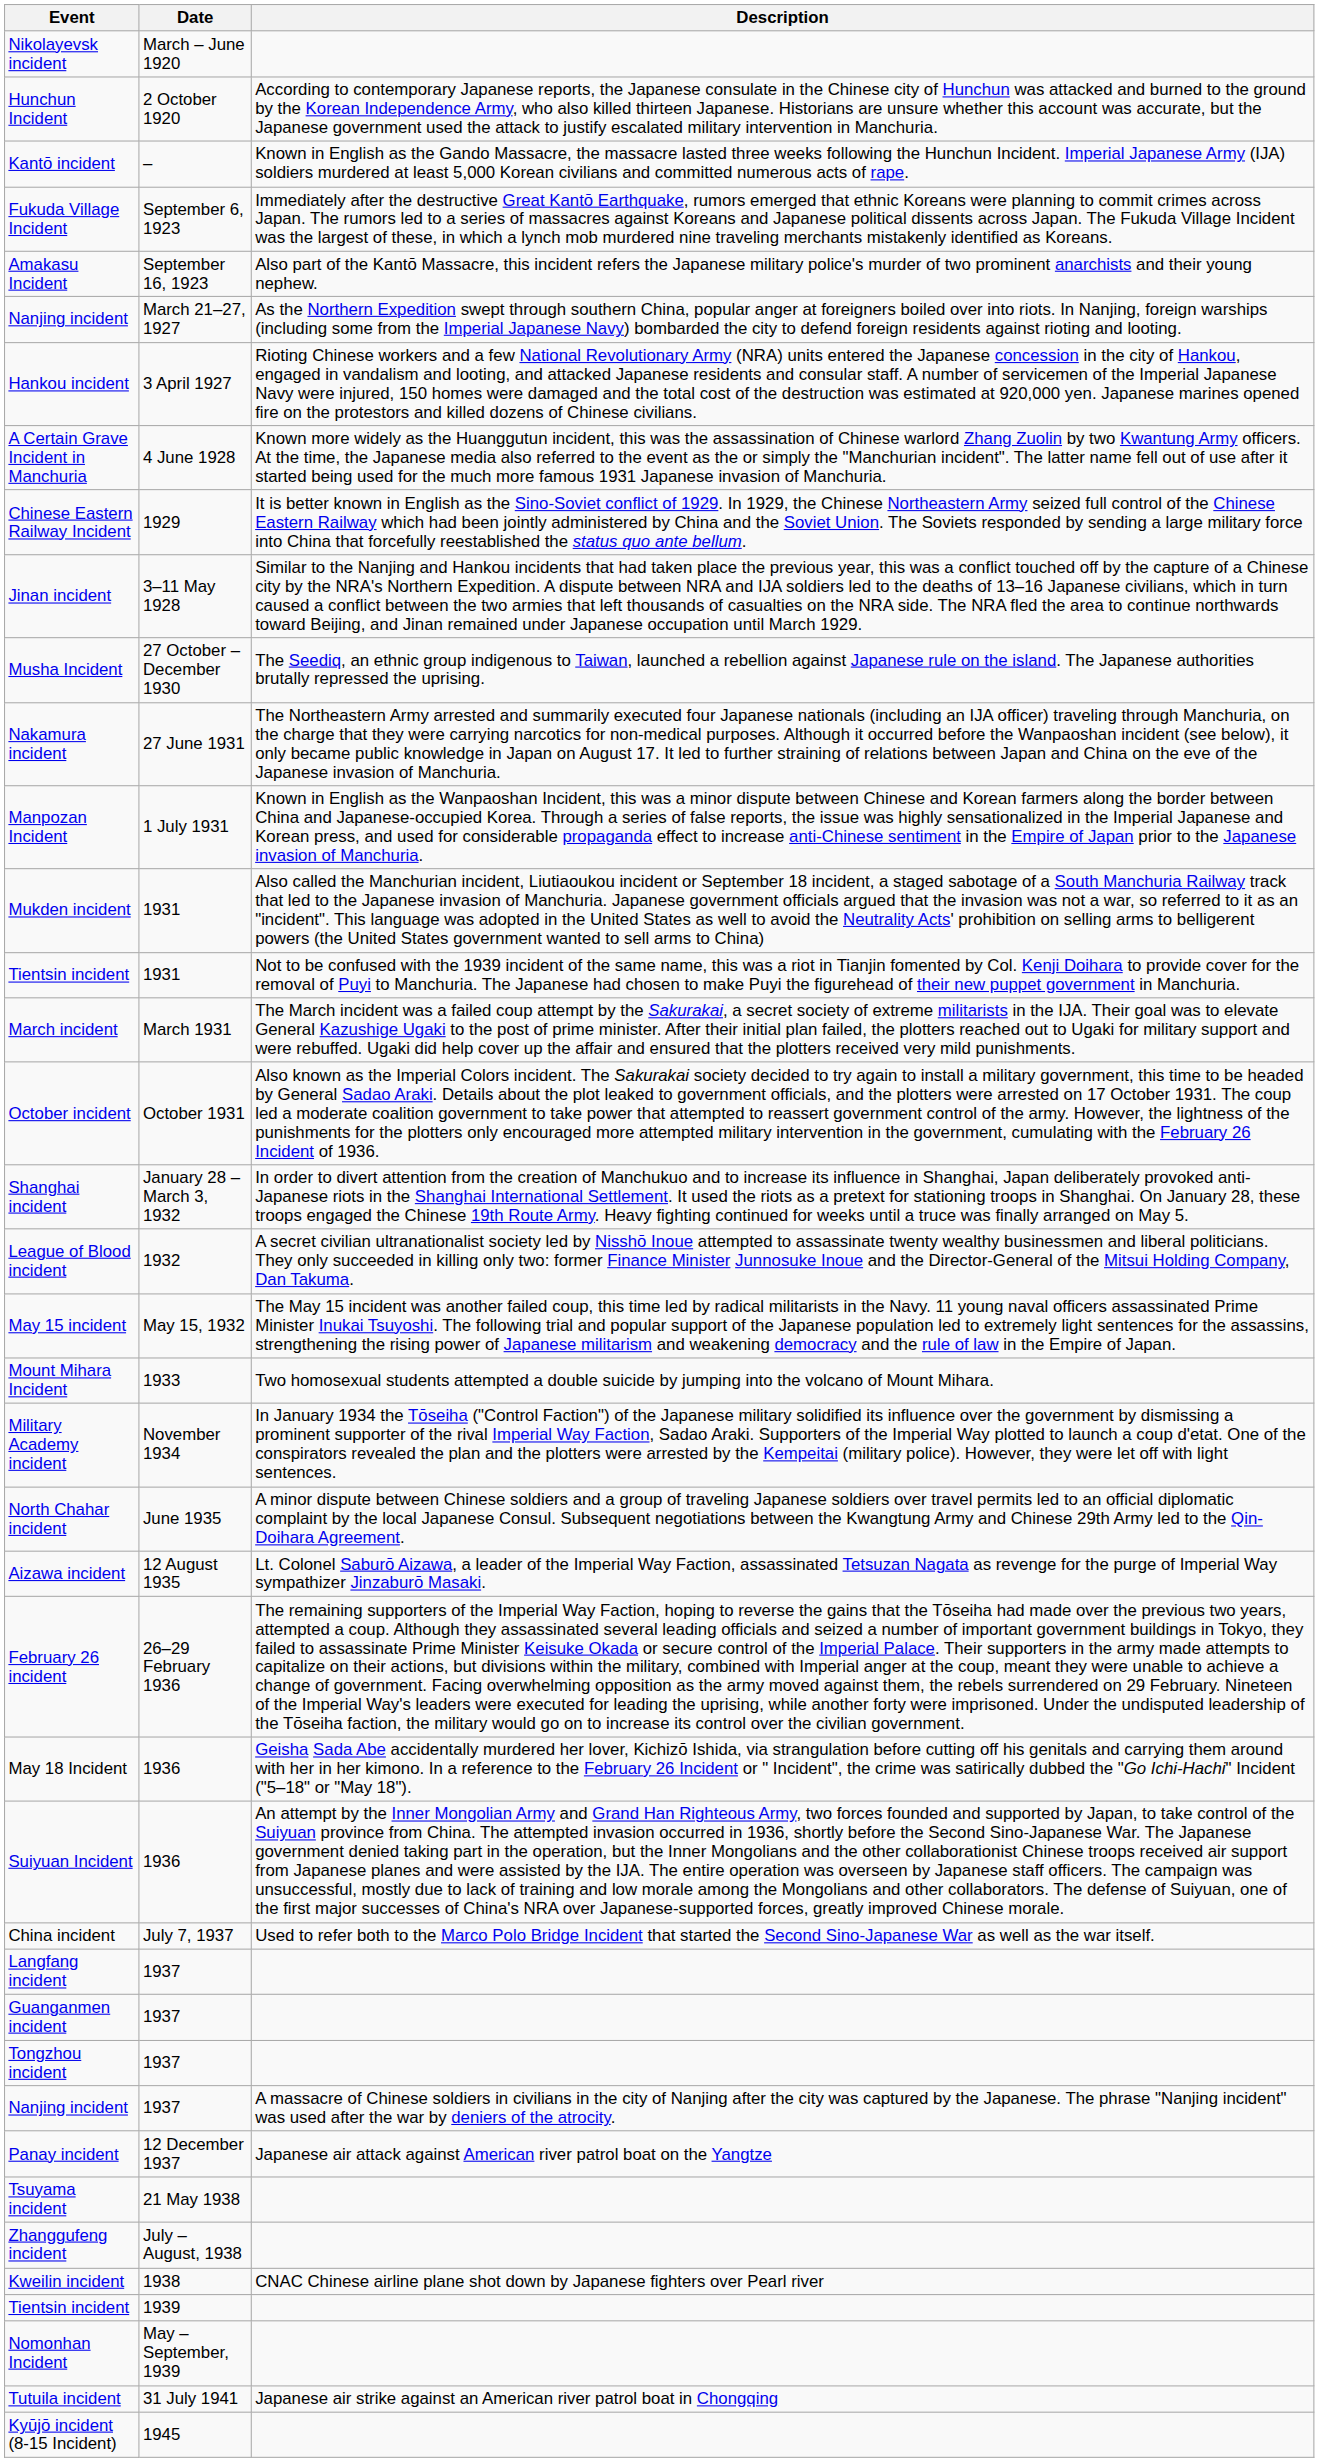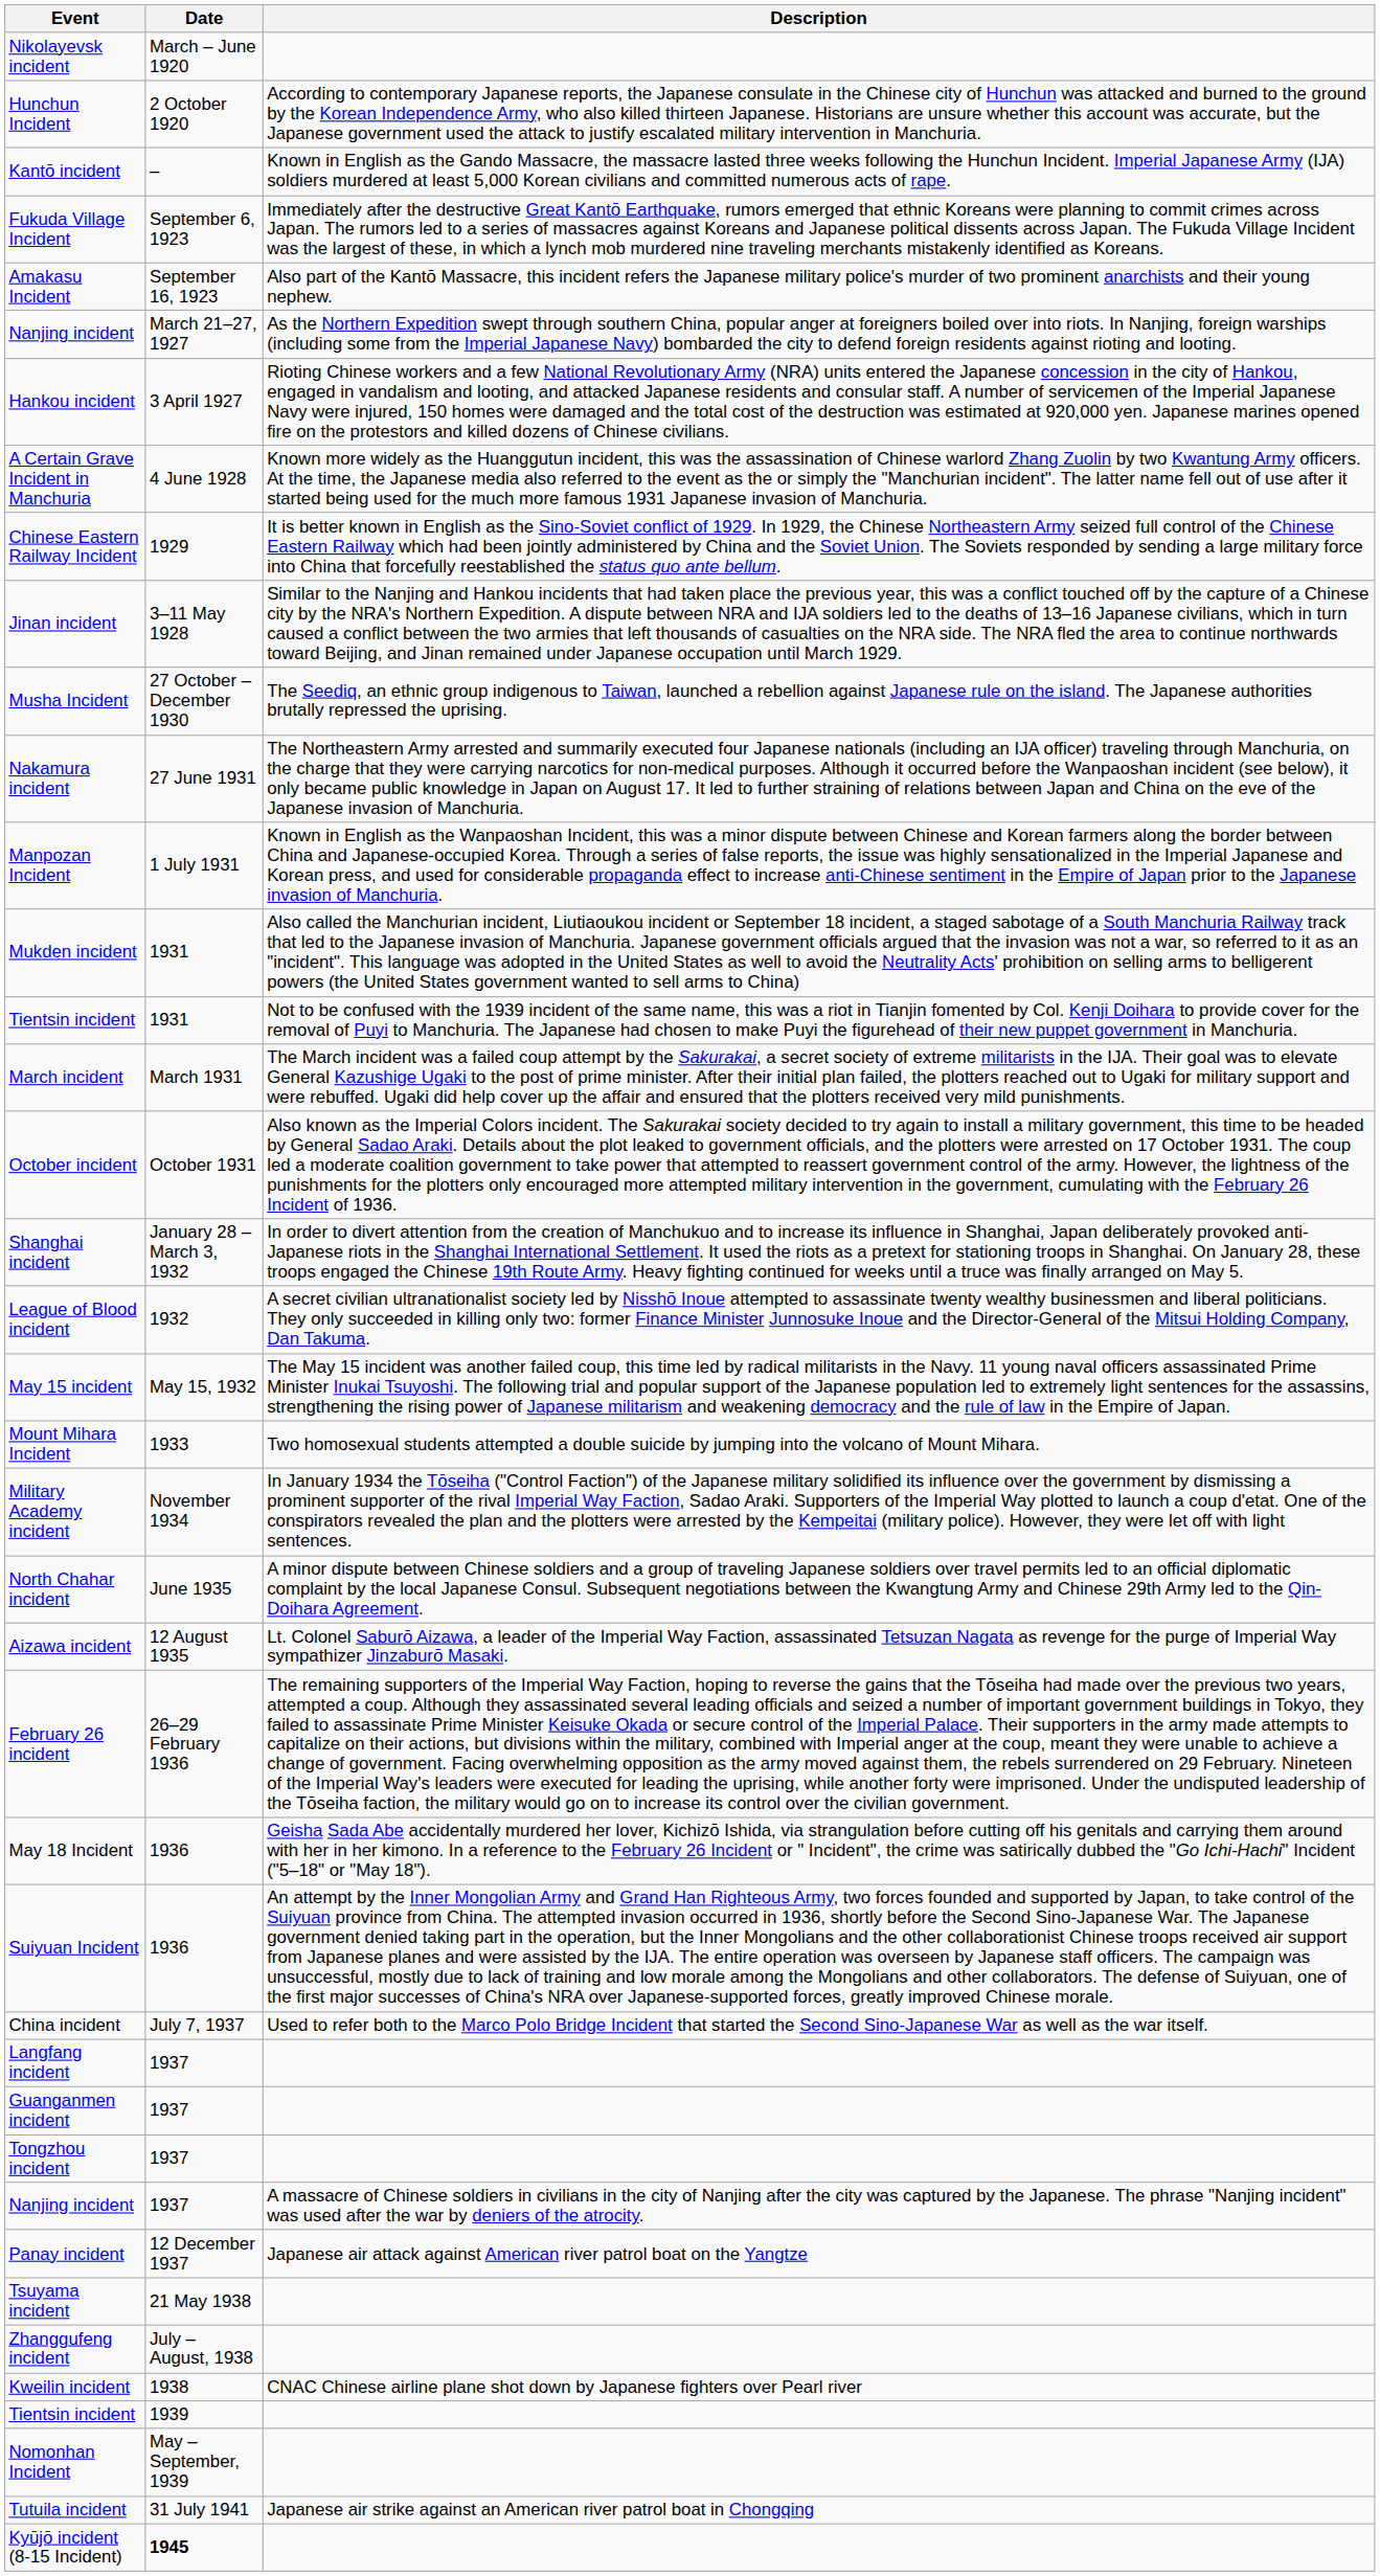Kyūjō incident (8-15 Incident) | Date: normal -> bold
